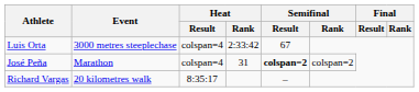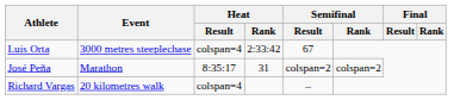José Peña | Heat / Result: colspan=4 -> 8:35:17
José Peña | Semifinal / Result: bold -> normal
Richard Vargas | Heat / Result: 8:35:17 -> colspan=4
